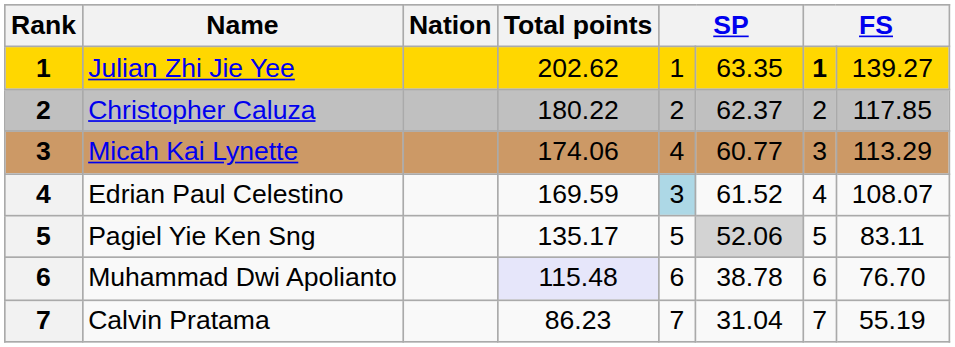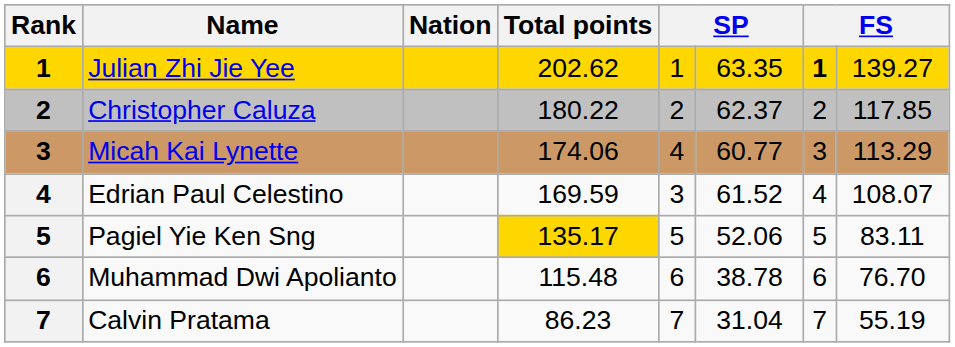Edrian Paul Celestino | column 5: lightblue background -> no background
Pagiel Yie Ken Sng | Total points: no background -> gold background
Pagiel Yie Ken Sng | column 6: lightgrey background -> no background
Muhammad Dwi Apolianto | Total points: lavender background -> no background
